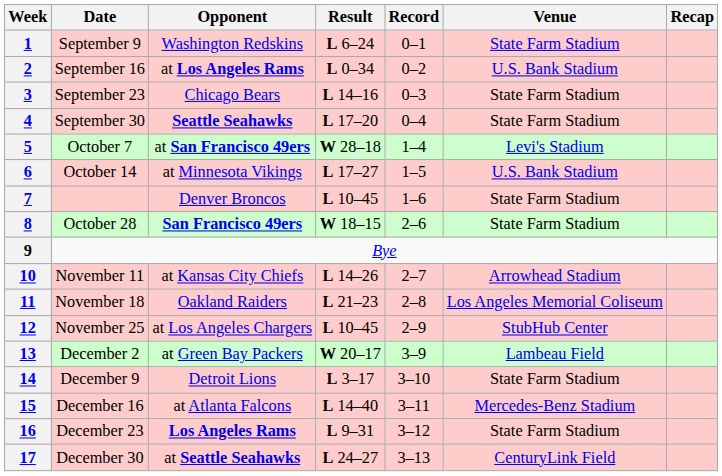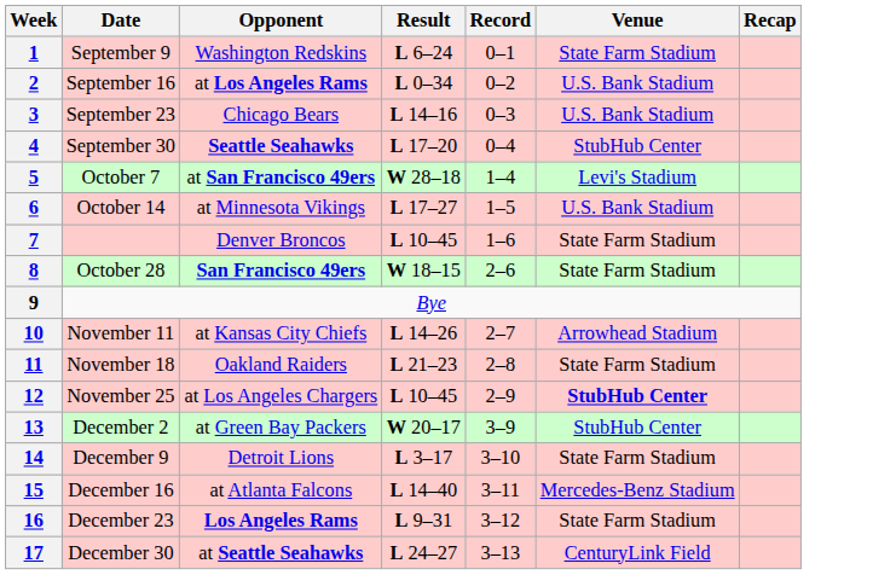3 | Venue: State Farm Stadium -> U.S. Bank Stadium
4 | Venue: State Farm Stadium -> StubHub Center
11 | Venue: Los Angeles Memorial Coliseum -> State Farm Stadium
12 | Venue: normal -> bold
13 | Venue: Lambeau Field -> StubHub Center
